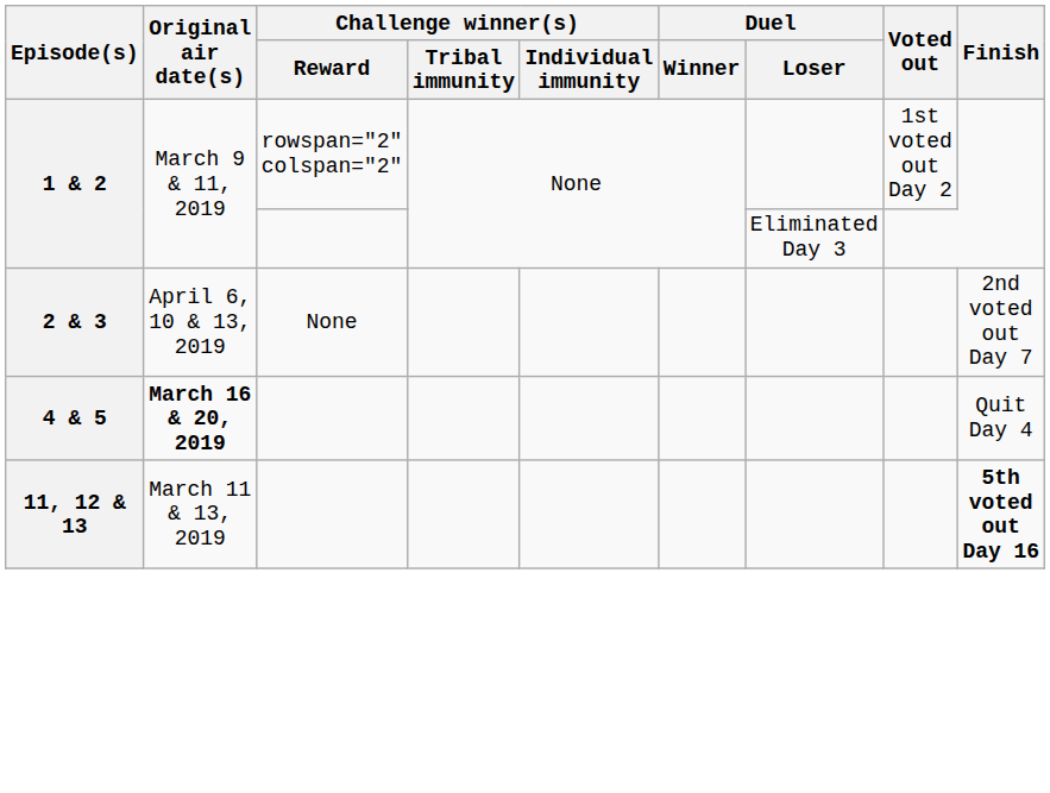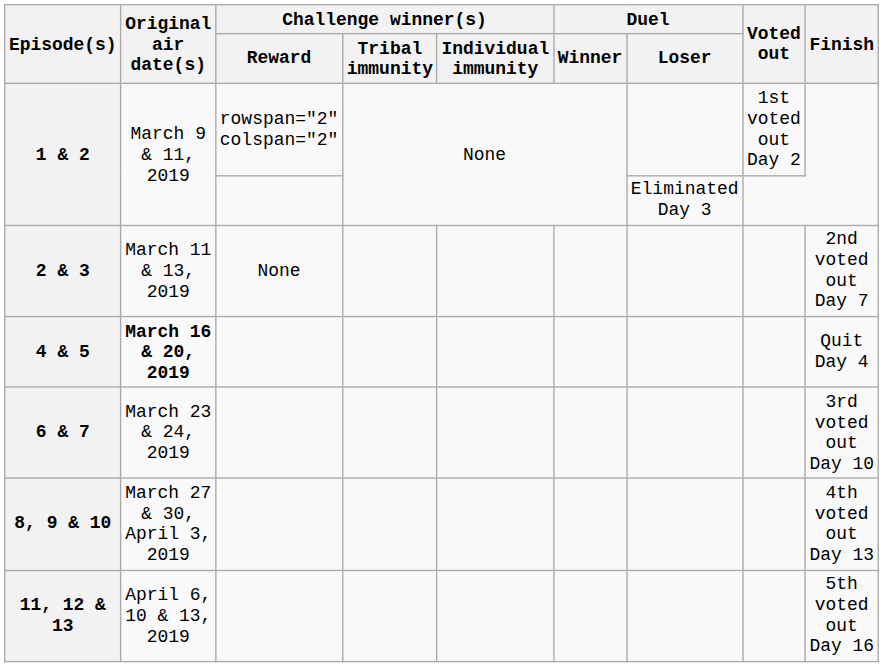2 & 3 | Original air date(s): April 6, 10 & 13, 2019 -> March 11 & 13, 2019
+ row: 6 & 7 | March 23 & 24, 2019 | 3rd voted out Day 10
+ row: 8, 9 & 10 | March 27 & 30, April 3, 2019 | 4th voted out Day 13
11, 12 & 13 | Original air date(s): March 11 & 13, 2019 -> April 6, 10 & 13, 2019
11, 12 & 13 | Finish: bold -> normal
